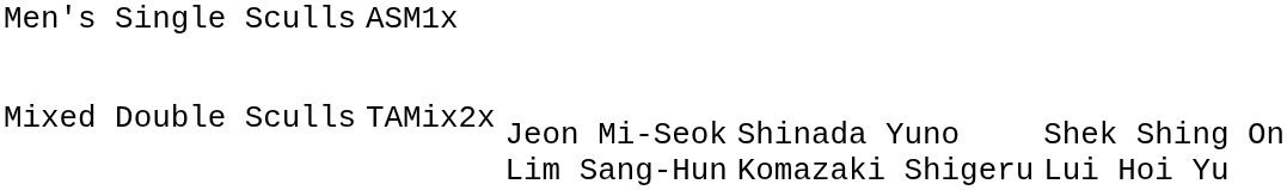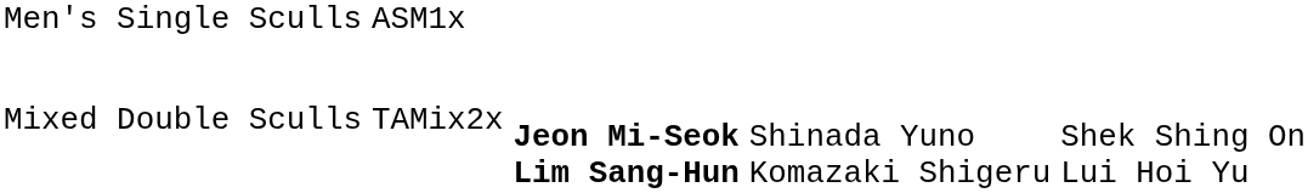Mixed Double Sculls | column 3: normal -> bold
